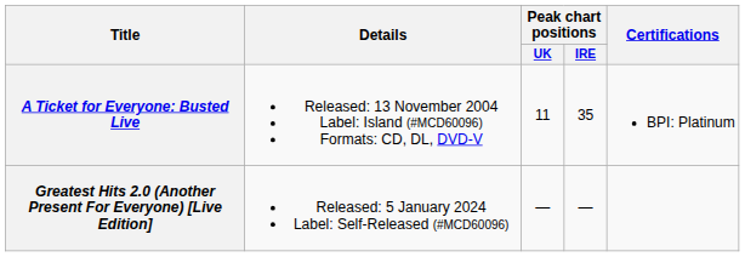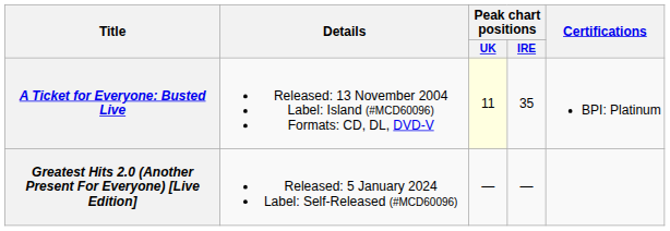A Ticket for Everyone: Busted Live | Peak chart positions / UK: no background -> lightyellow background
